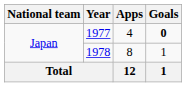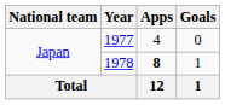1977 | Goals: bold -> normal
1978 | Apps: normal -> bold
